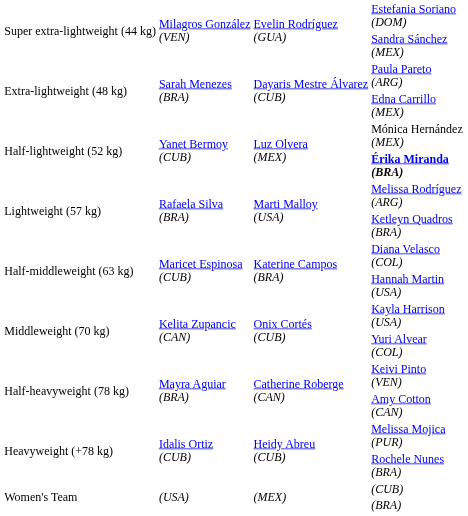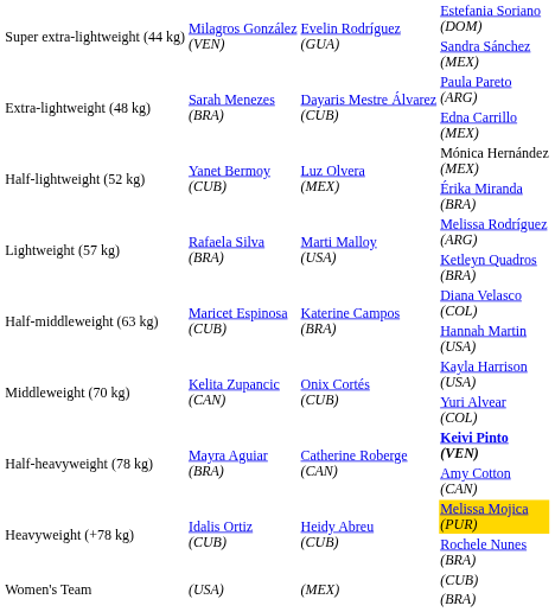Érika Miranda (BRA) | column 4: bold -> normal
Keivi Pinto (VEN) | column 4: normal -> bold
Melissa Mojica (PUR) | column 4: no background -> gold background
